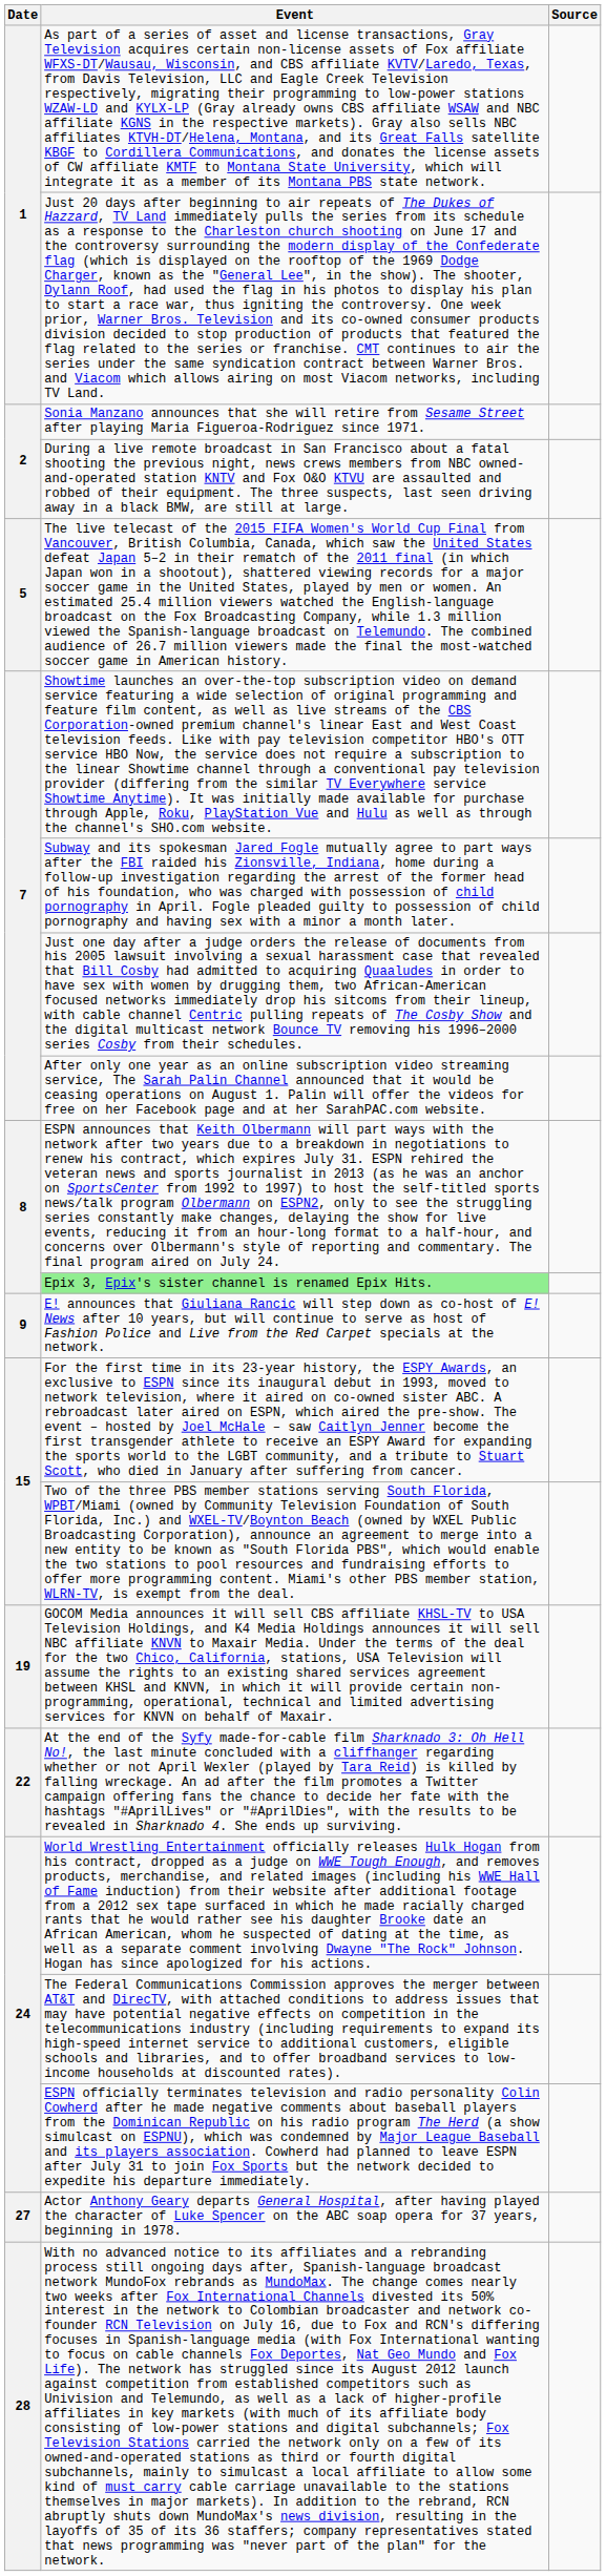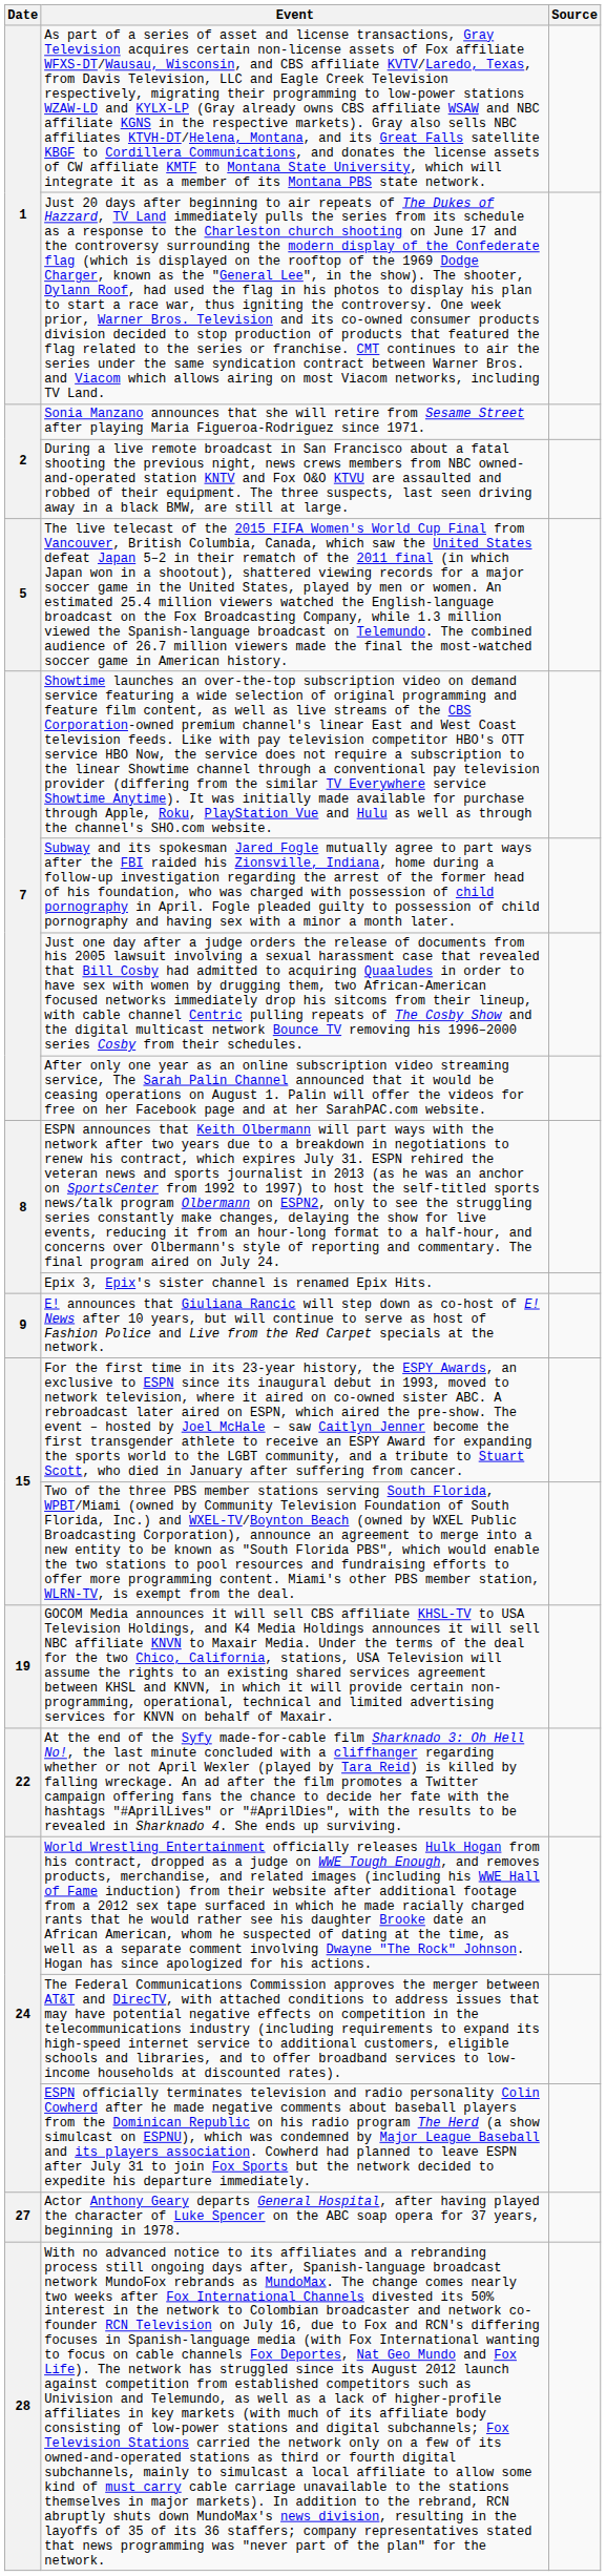Epix 3, Epix's sister channel is renamed Epix Hits. | Event: lightgreen background -> no background
